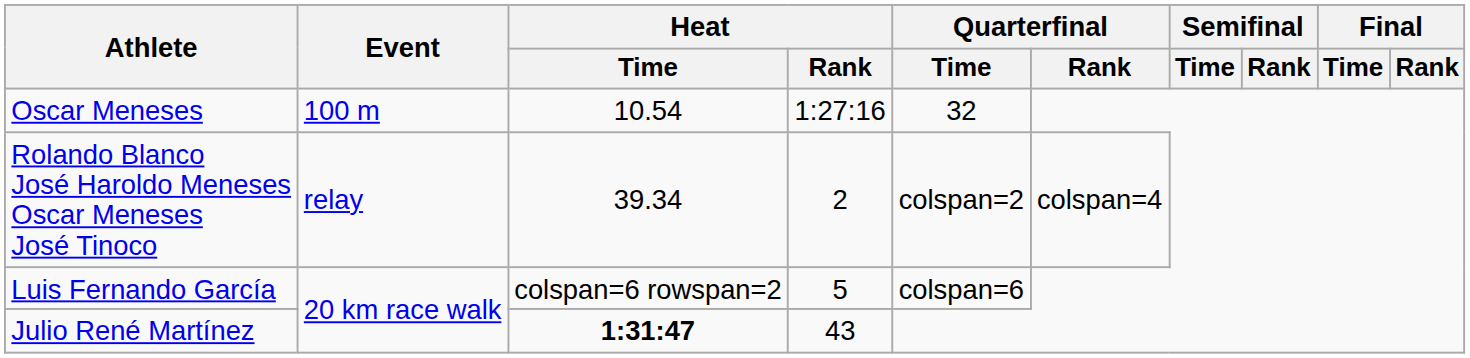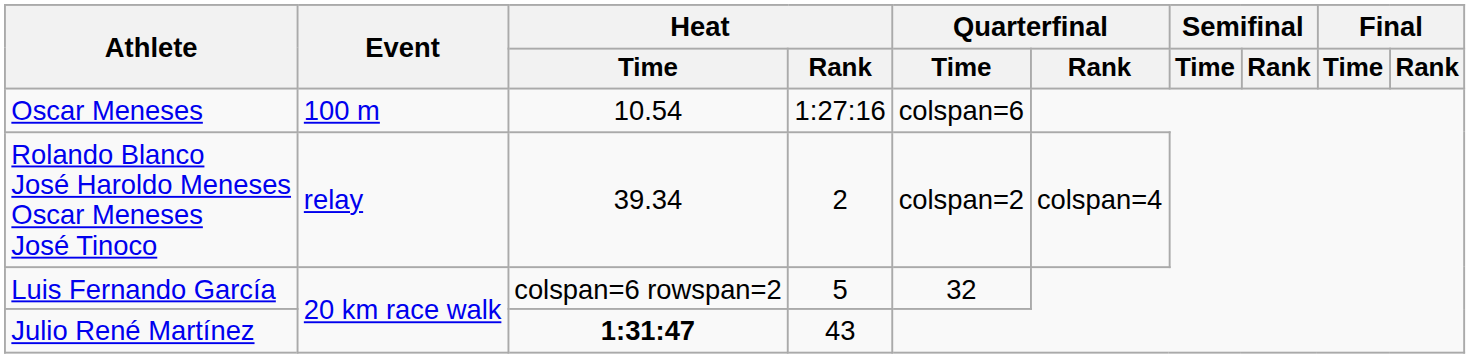Oscar Meneses | Quarterfinal / Time: 32 -> colspan=6
Luis Fernando García | Quarterfinal / Time: colspan=6 -> 32
